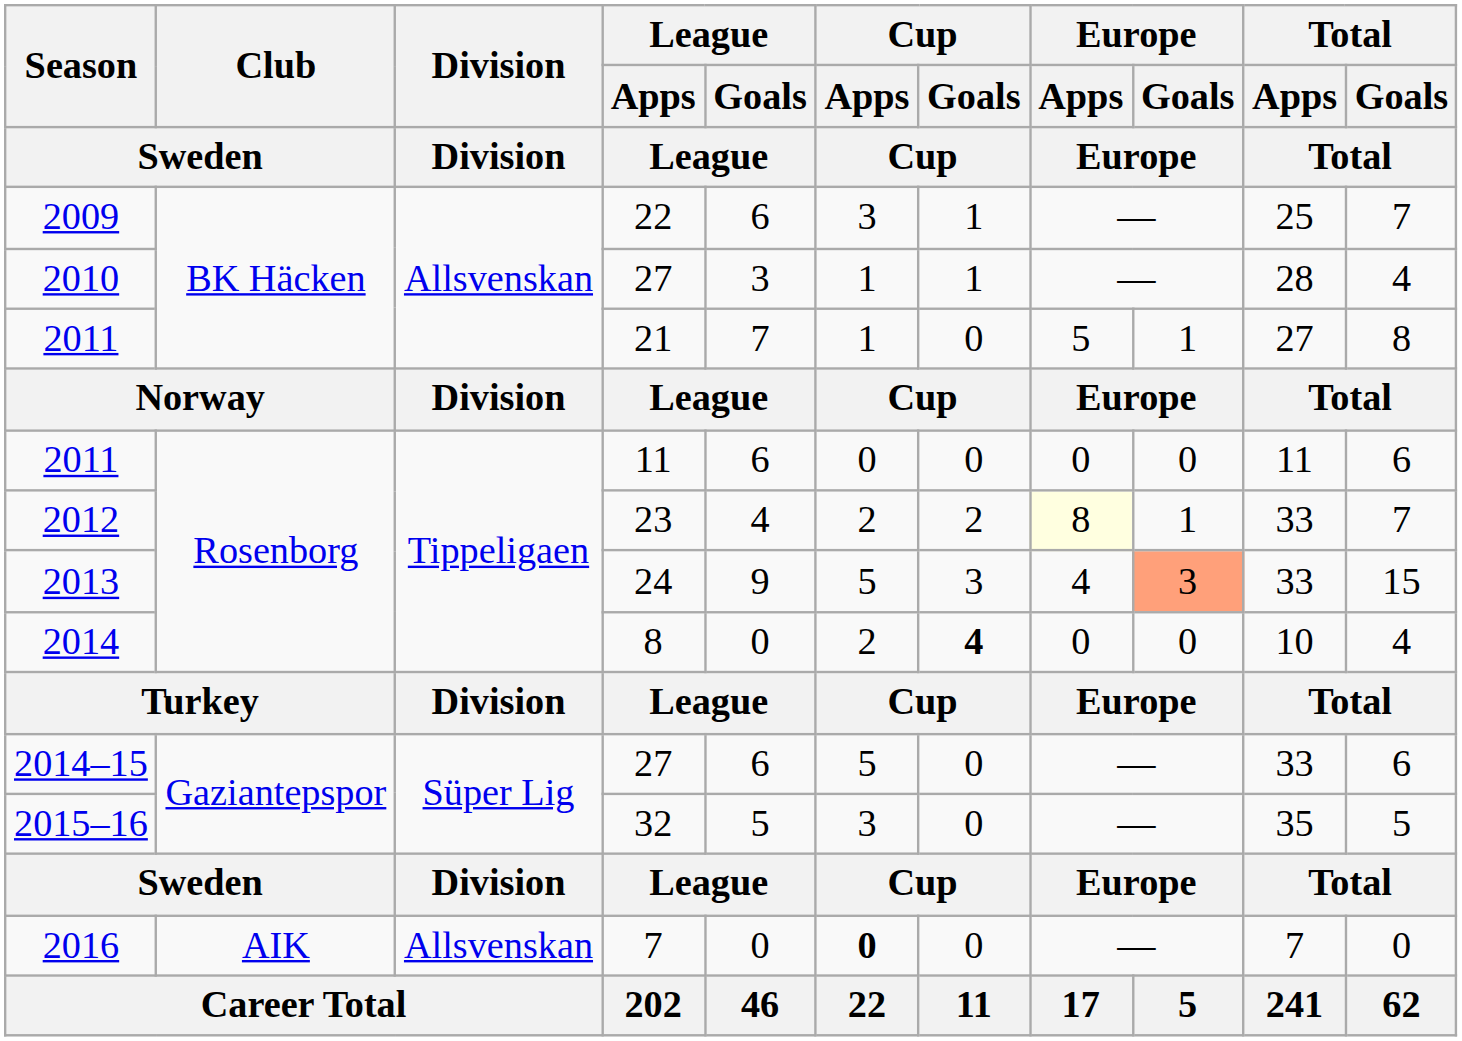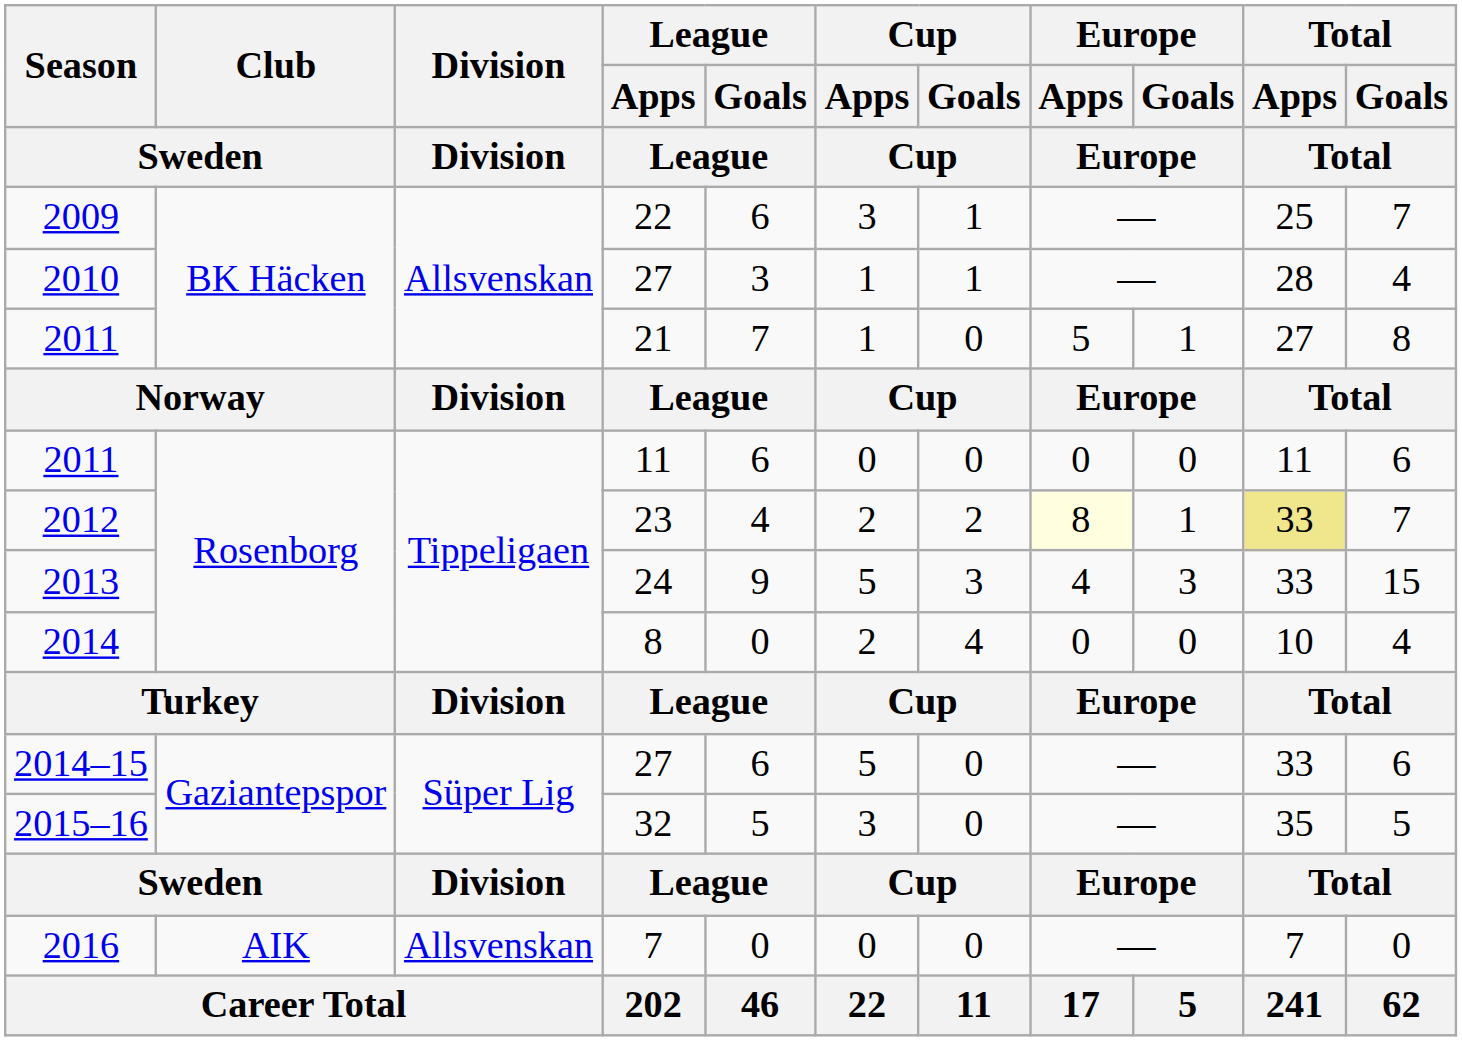2012 | Total / Apps / Total: no background -> khaki background
2013 | Europe / Goals / Europe: lightsalmon background -> no background
2014 | Cup / Goals / Cup: bold -> normal
2016 | Cup / Apps / Cup: bold -> normal
